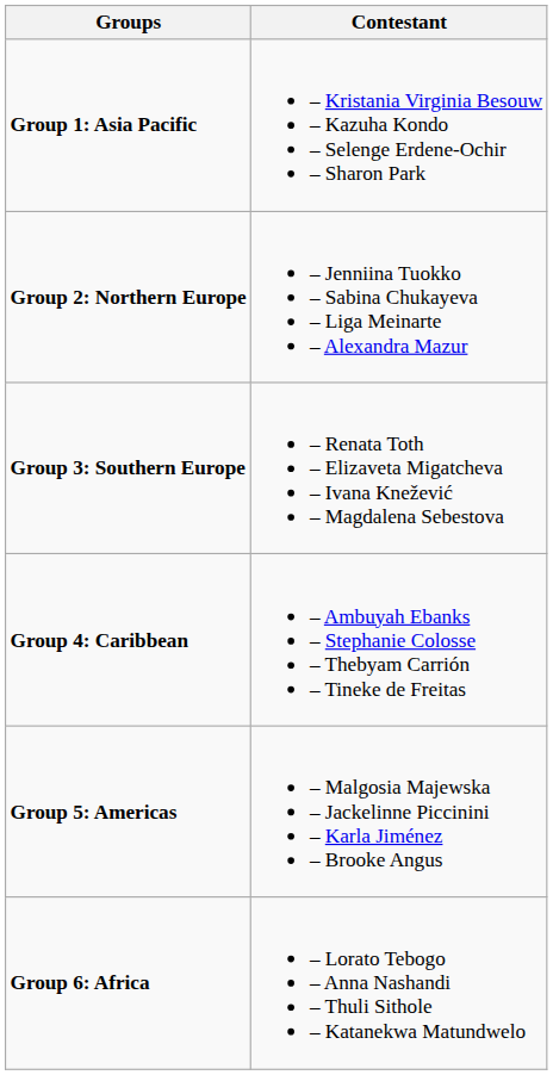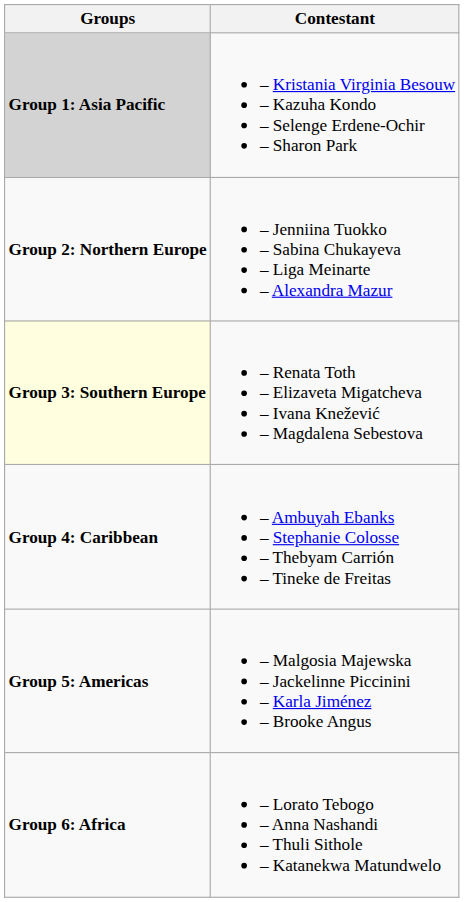Group 1: Asia Pacific | Groups: no background -> lightgrey background
Group 3: Southern Europe | Groups: no background -> lightyellow background
